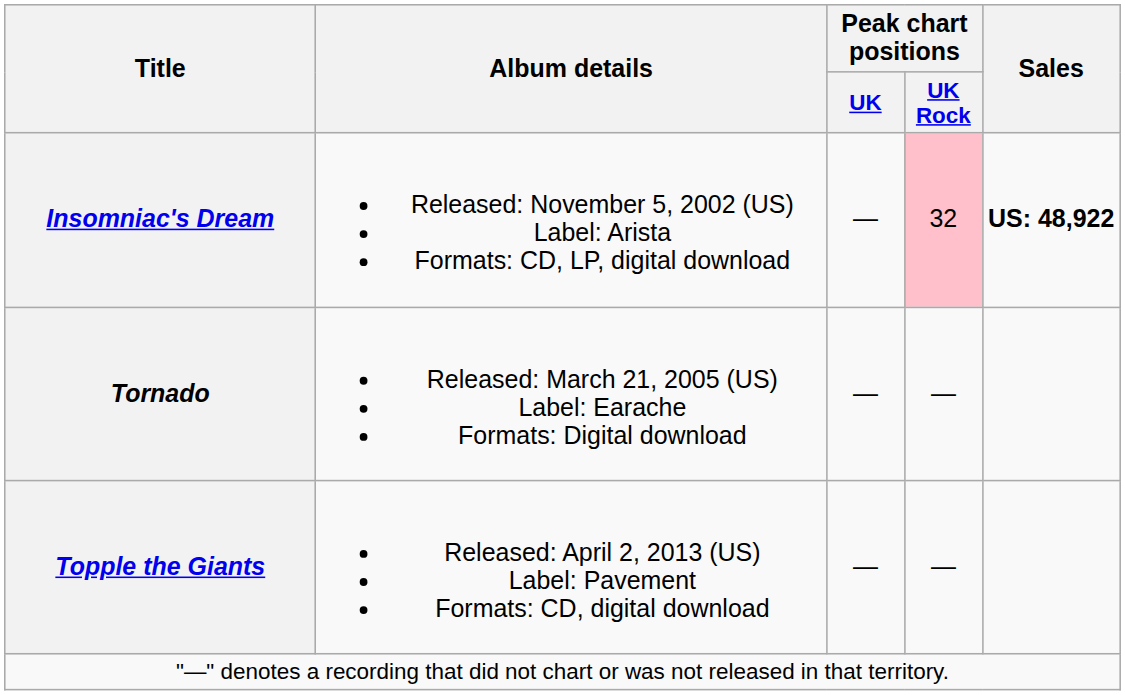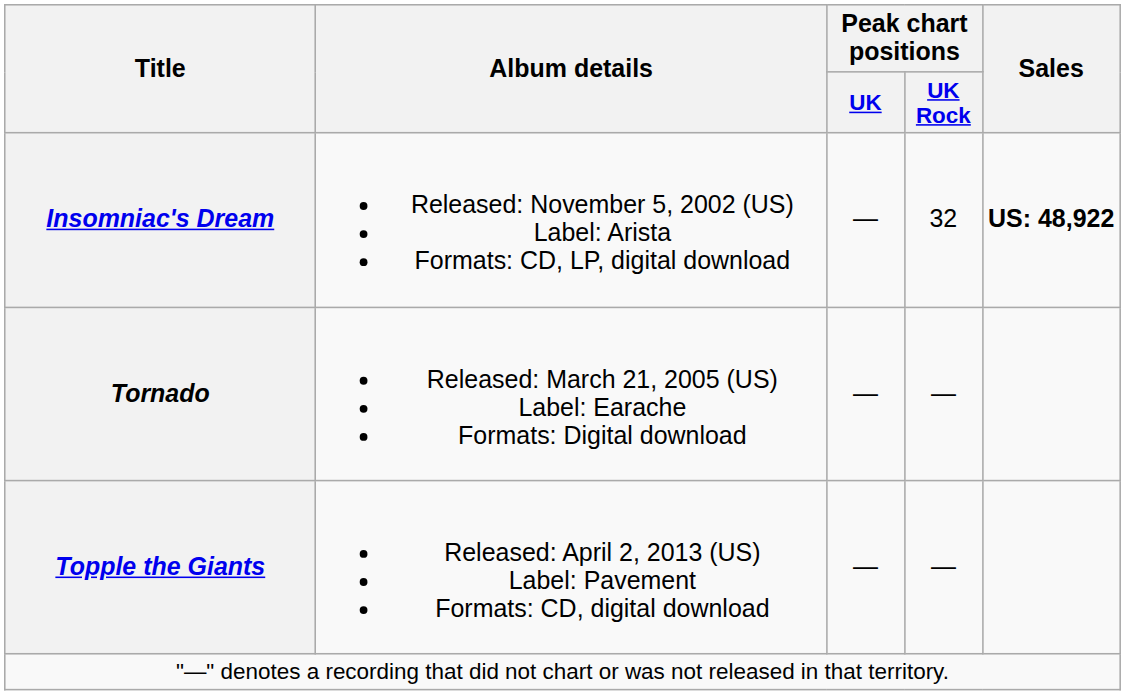Insomniac's Dream | Peak chart positions / UK Rock: pink background -> no background
